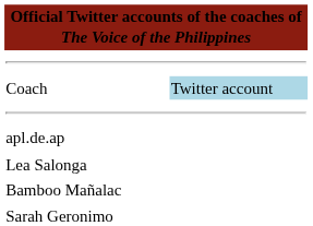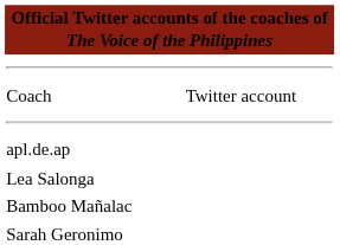row 2 | column 2: lightblue background -> no background
